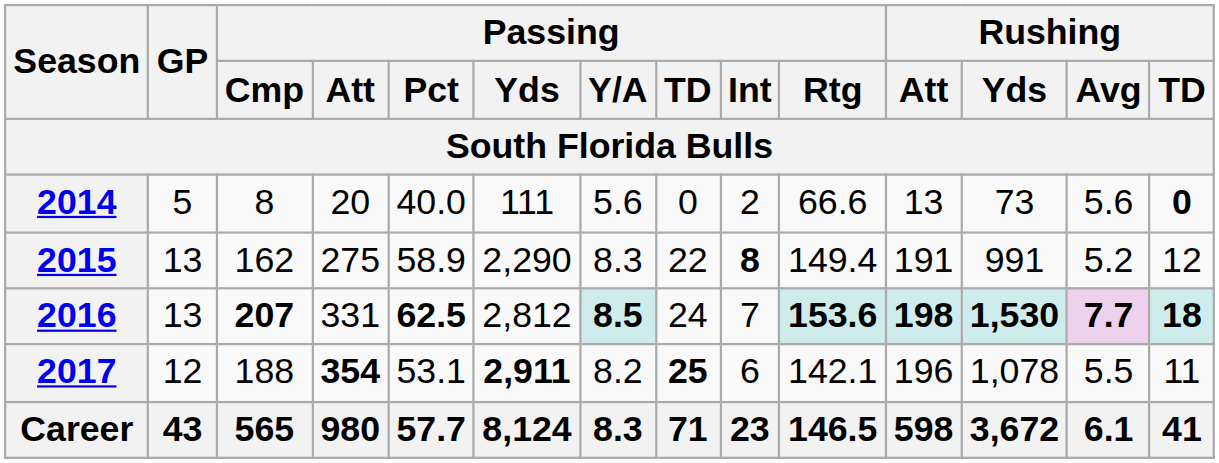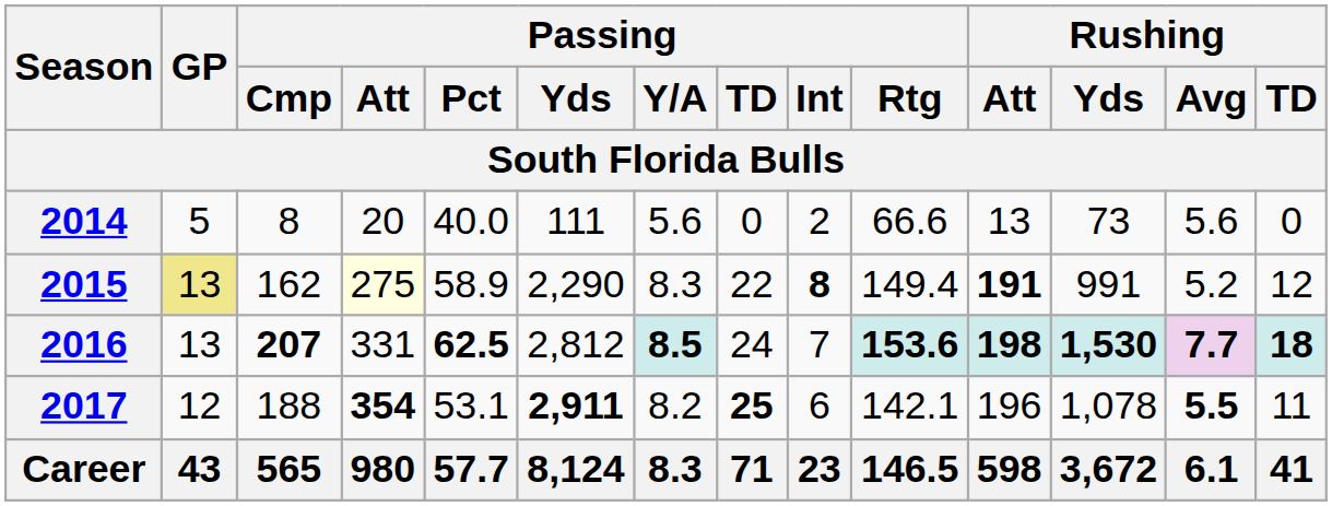2014 | Rushing / TD: bold -> normal
2015 | GP: no background -> khaki background
2015 | Passing / Att: no background -> lightyellow background
2015 | Rushing / Att: normal -> bold
2017 | Rushing / Avg: normal -> bold
